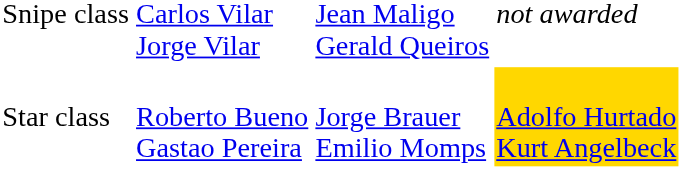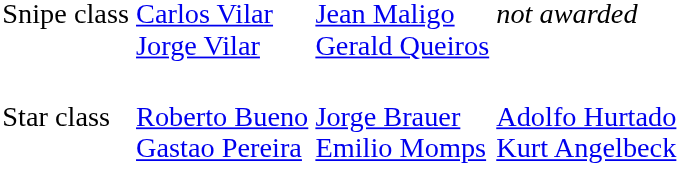Star class | column 4: gold background -> no background
